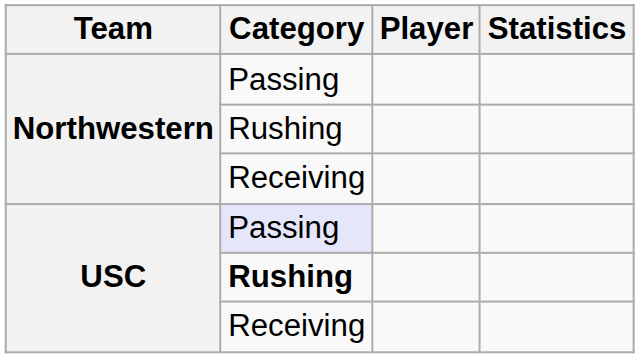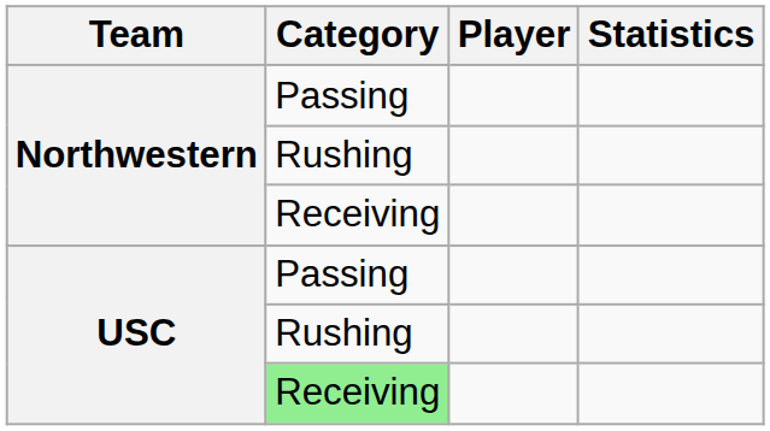USC / Passing | Category: lavender background -> no background
USC / Rushing | Category: bold -> normal
USC / Receiving | Category: no background -> lightgreen background
